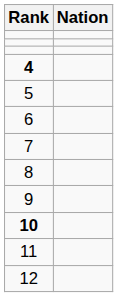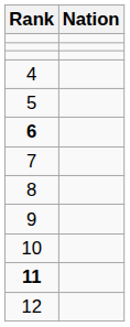row 5 | Rank: bold -> normal
row 7 | Rank: normal -> bold
row 11 | Rank: bold -> normal
row 12 | Rank: normal -> bold
